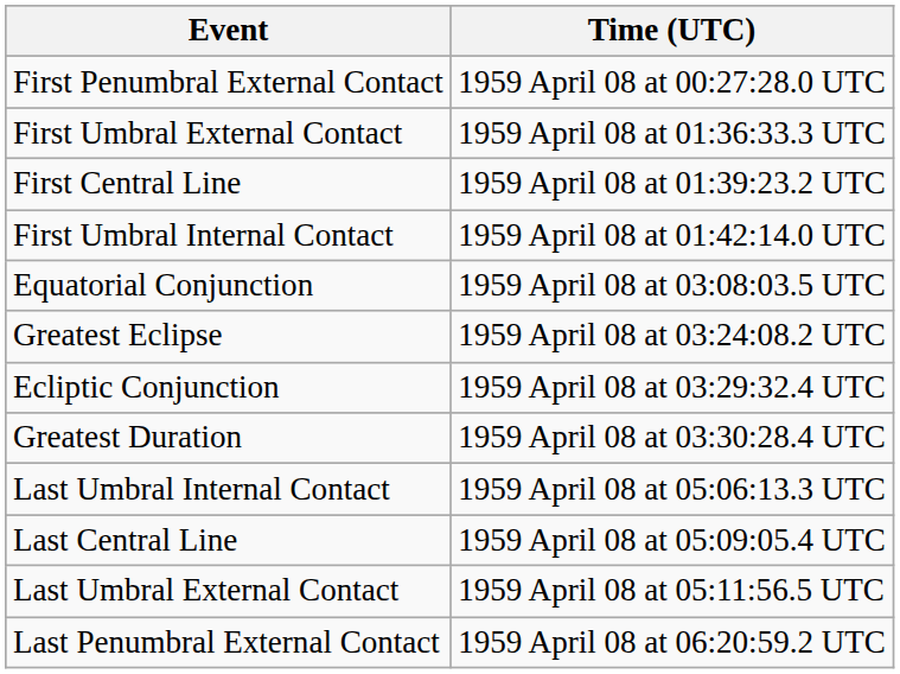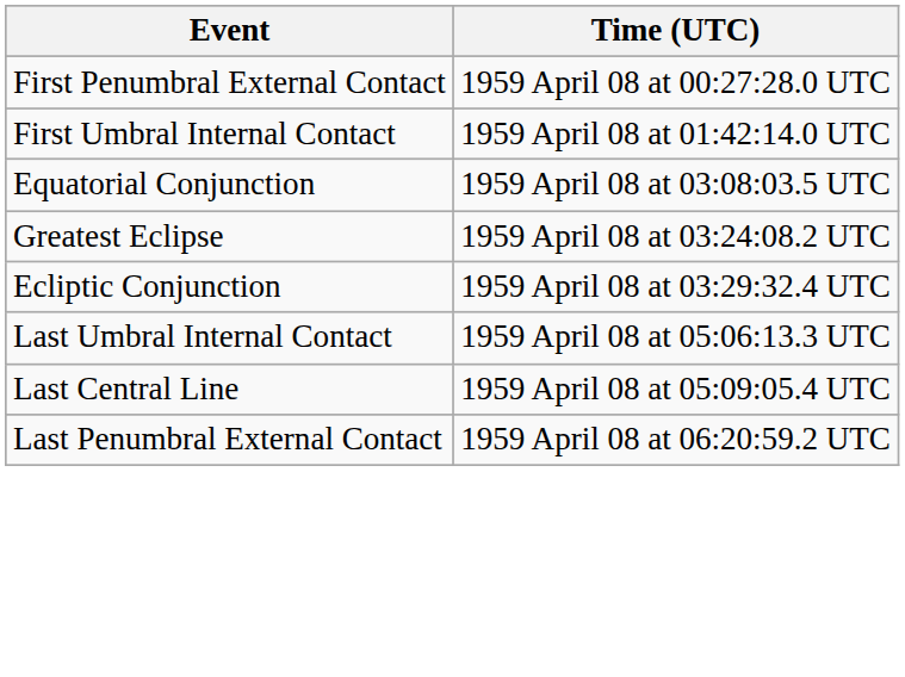- row: First Umbral External Contact | 1959 April 08 at 01:36:33.3 UTC
- row: First Central Line | 1959 April 08 at 01:39:23.2 UTC
- row: Greatest Duration | 1959 April 08 at 03:30:28.4 UTC
- row: Last Umbral External Contact | 1959 April 08 at 05:11:56.5 UTC
